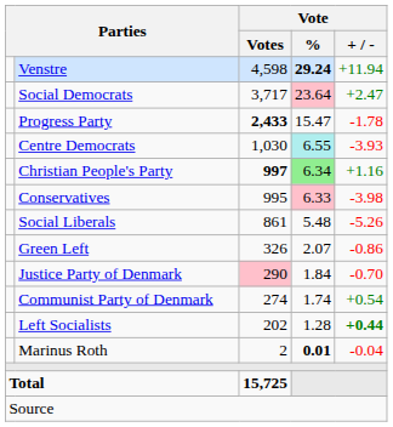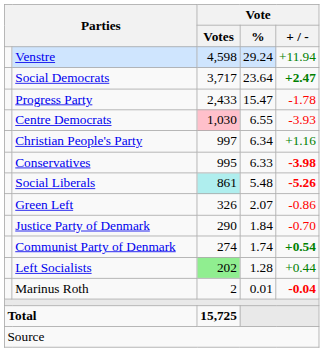Venstre | Vote / %: bold -> normal
Social Democrats | Vote / %: pink background -> no background
Social Democrats | Vote / + / -: normal -> bold
Progress Party | Vote / Votes: bold -> normal
Centre Democrats | Vote / Votes: no background -> pink background
Centre Democrats | Vote / %: paleturquoise background -> no background
Christian People's Party | Vote / Votes: bold -> normal
Christian People's Party | Vote / %: lightgreen background -> no background
Conservatives | Vote / %: pink background -> no background
Conservatives | Vote / + / -: normal -> bold
Social Liberals | Vote / Votes: no background -> paleturquoise background
Social Liberals | Vote / + / -: normal -> bold
Justice Party of Denmark | Vote / Votes: pink background -> no background
Communist Party of Denmark | Vote / + / -: normal -> bold
Left Socialists | Vote / Votes: no background -> lightgreen background
Left Socialists | Vote / + / -: bold -> normal
Marinus Roth | Vote / %: bold -> normal
Marinus Roth | Vote / + / -: normal -> bold
